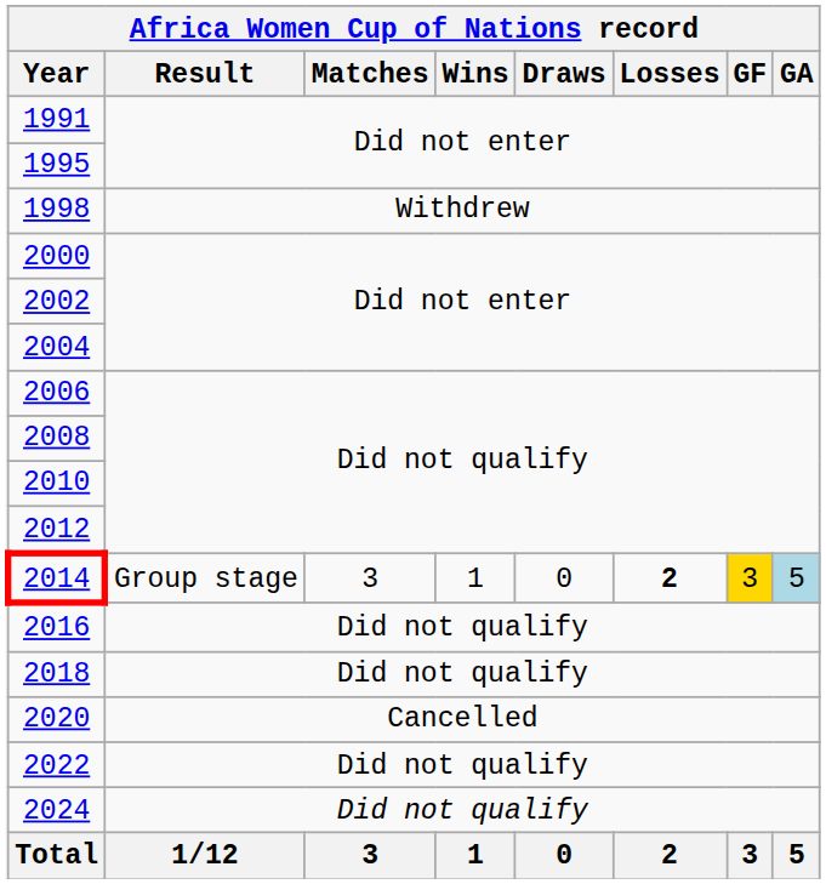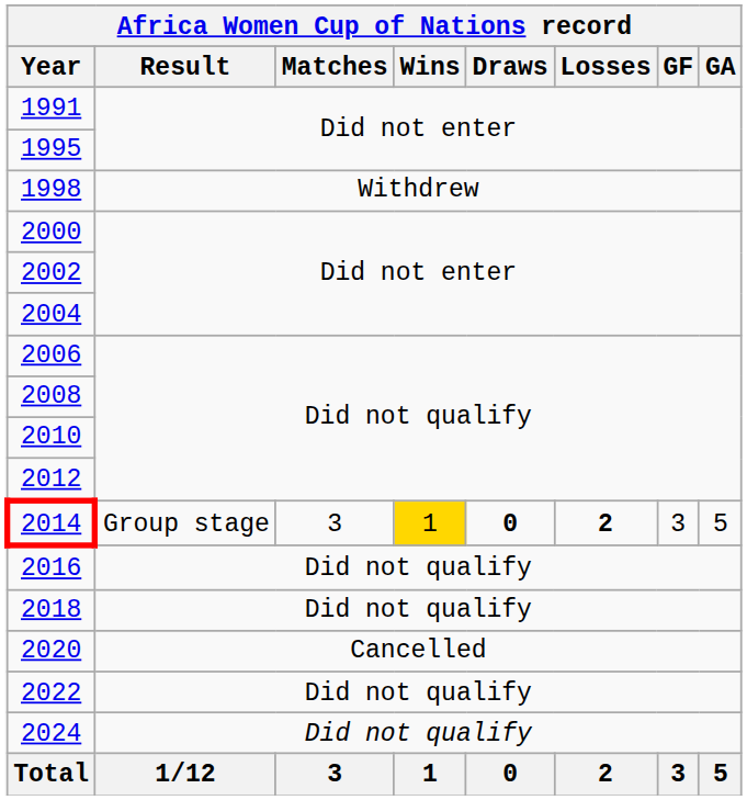2014 | Africa Women Cup of Nations record / Wins: no background -> gold background
2014 | Africa Women Cup of Nations record / Draws: normal -> bold
2014 | Africa Women Cup of Nations record / GF: gold background -> no background
2014 | Africa Women Cup of Nations record / GA: lightblue background -> no background
